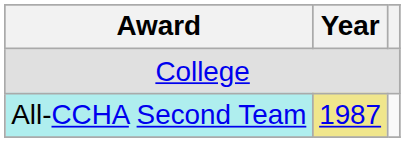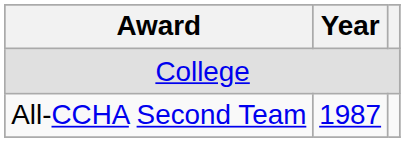All-CCHA Second Team | Award: paleturquoise background -> no background
All-CCHA Second Team | Year: khaki background -> no background
